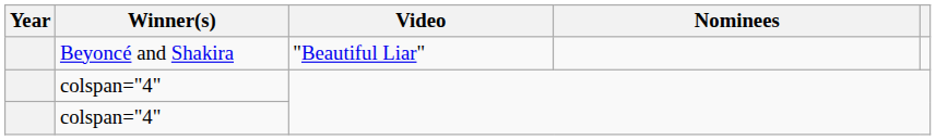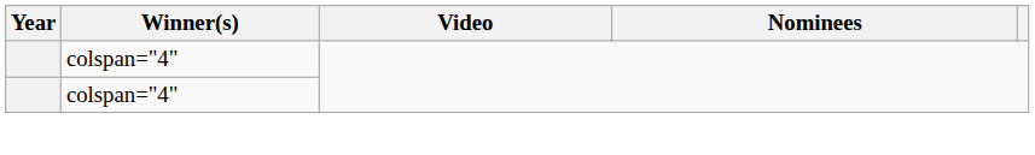- row: Beyoncé and Shakira | "Beautiful Liar"
